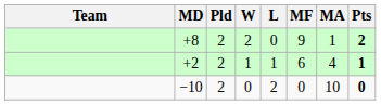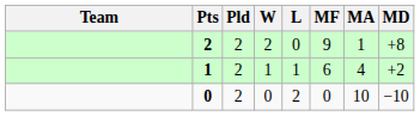columns swapped: Pts <-> MD
